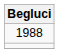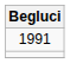row 2 | column 1: 1988 -> 1991
